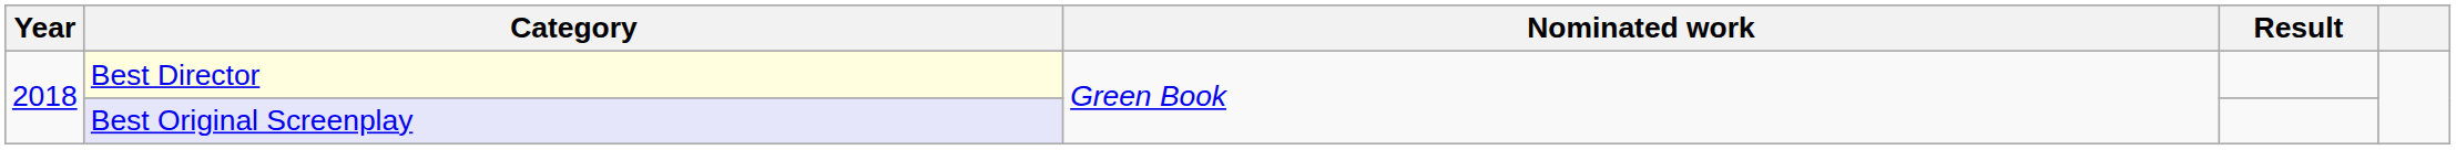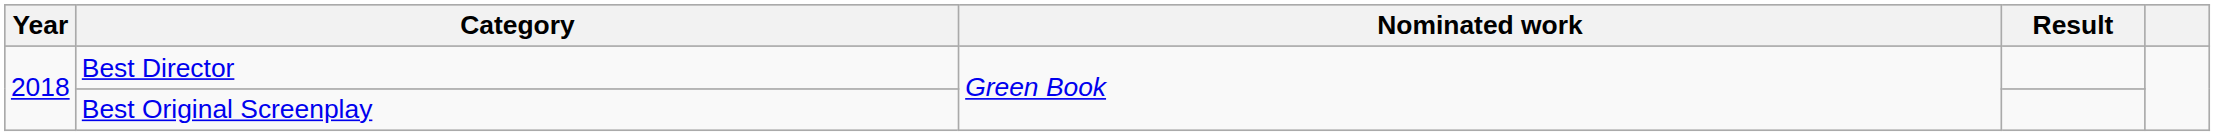Best Director | Category: lightyellow background -> no background
Best Original Screenplay | Category: lavender background -> no background
